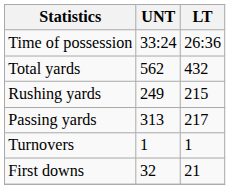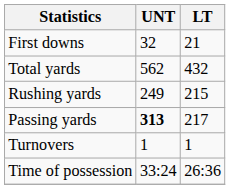rows swapped: First downs <-> Time of possession
Passing yards | UNT: normal -> bold
